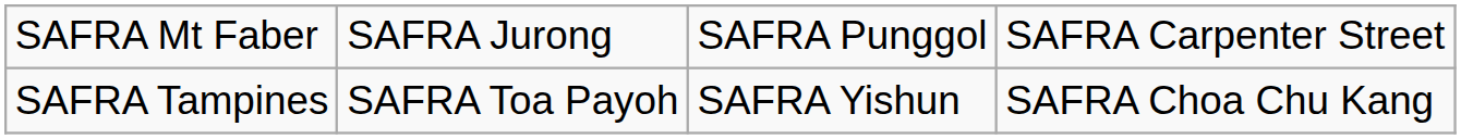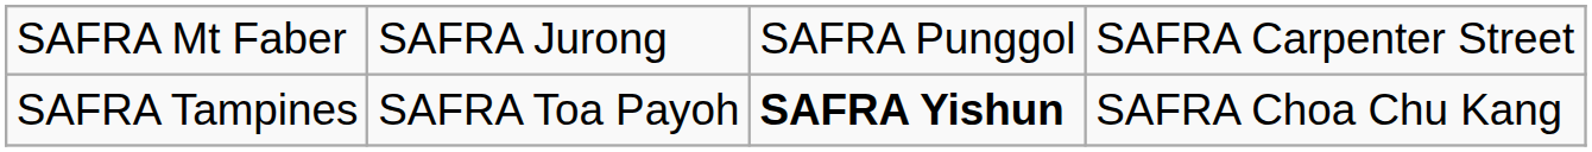SAFRA Tampines | column 3: normal -> bold
